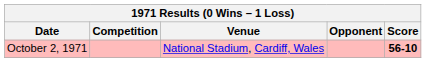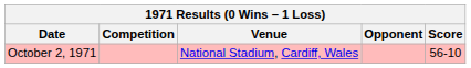October 2, 1971 | Score: bold -> normal
